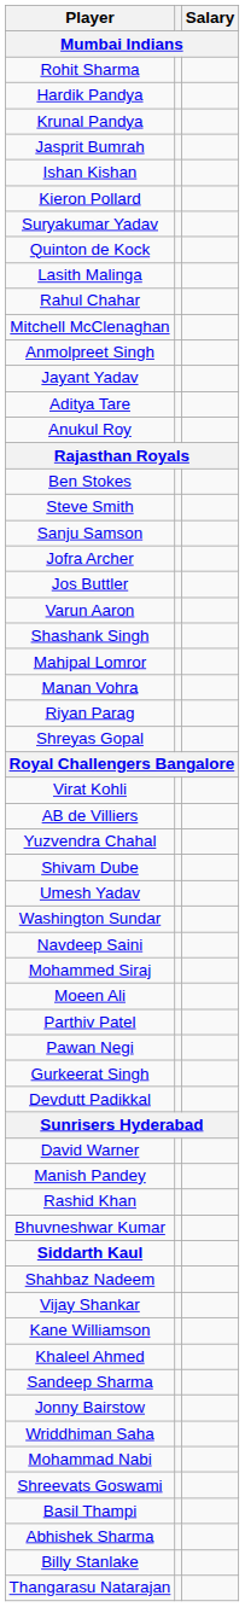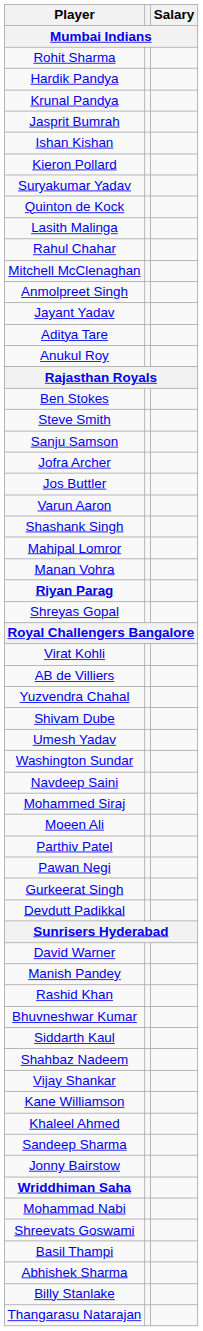Riyan Parag | Player: normal -> bold
Siddarth Kaul | Player: bold -> normal
Wriddhiman Saha | Player: normal -> bold
